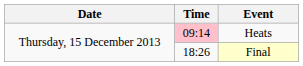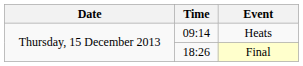Heats | Time: pink background -> no background
